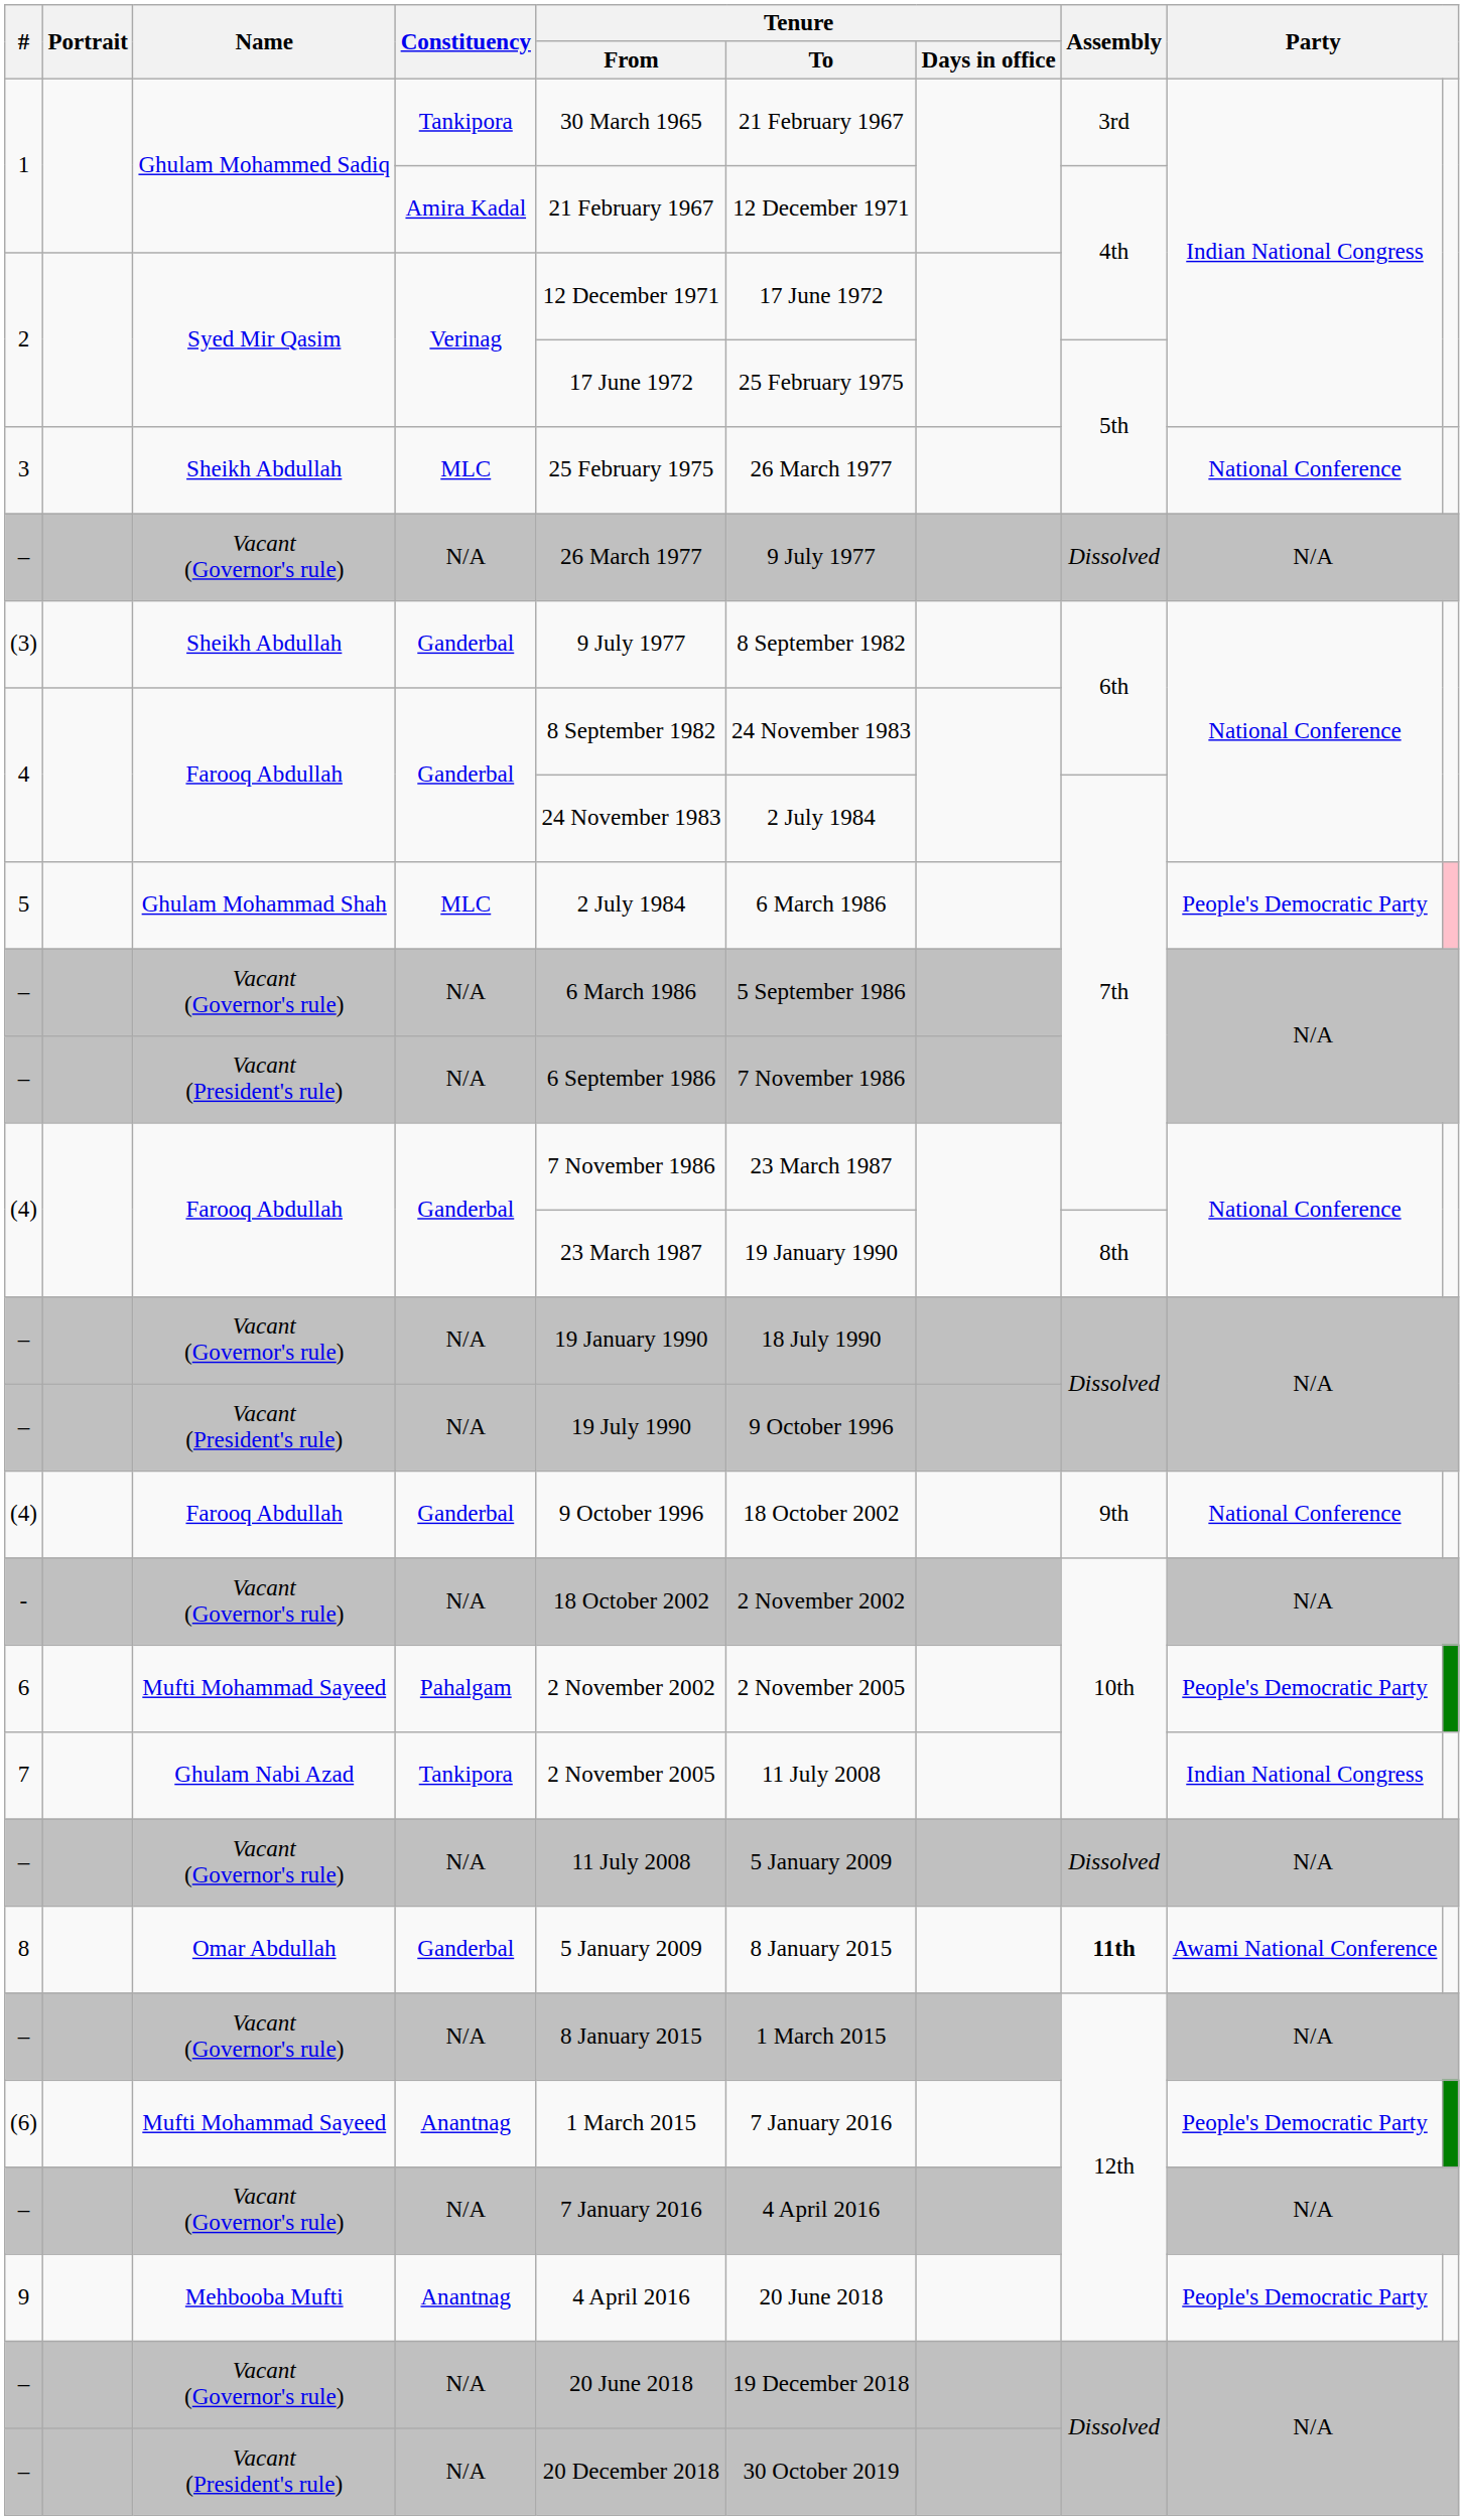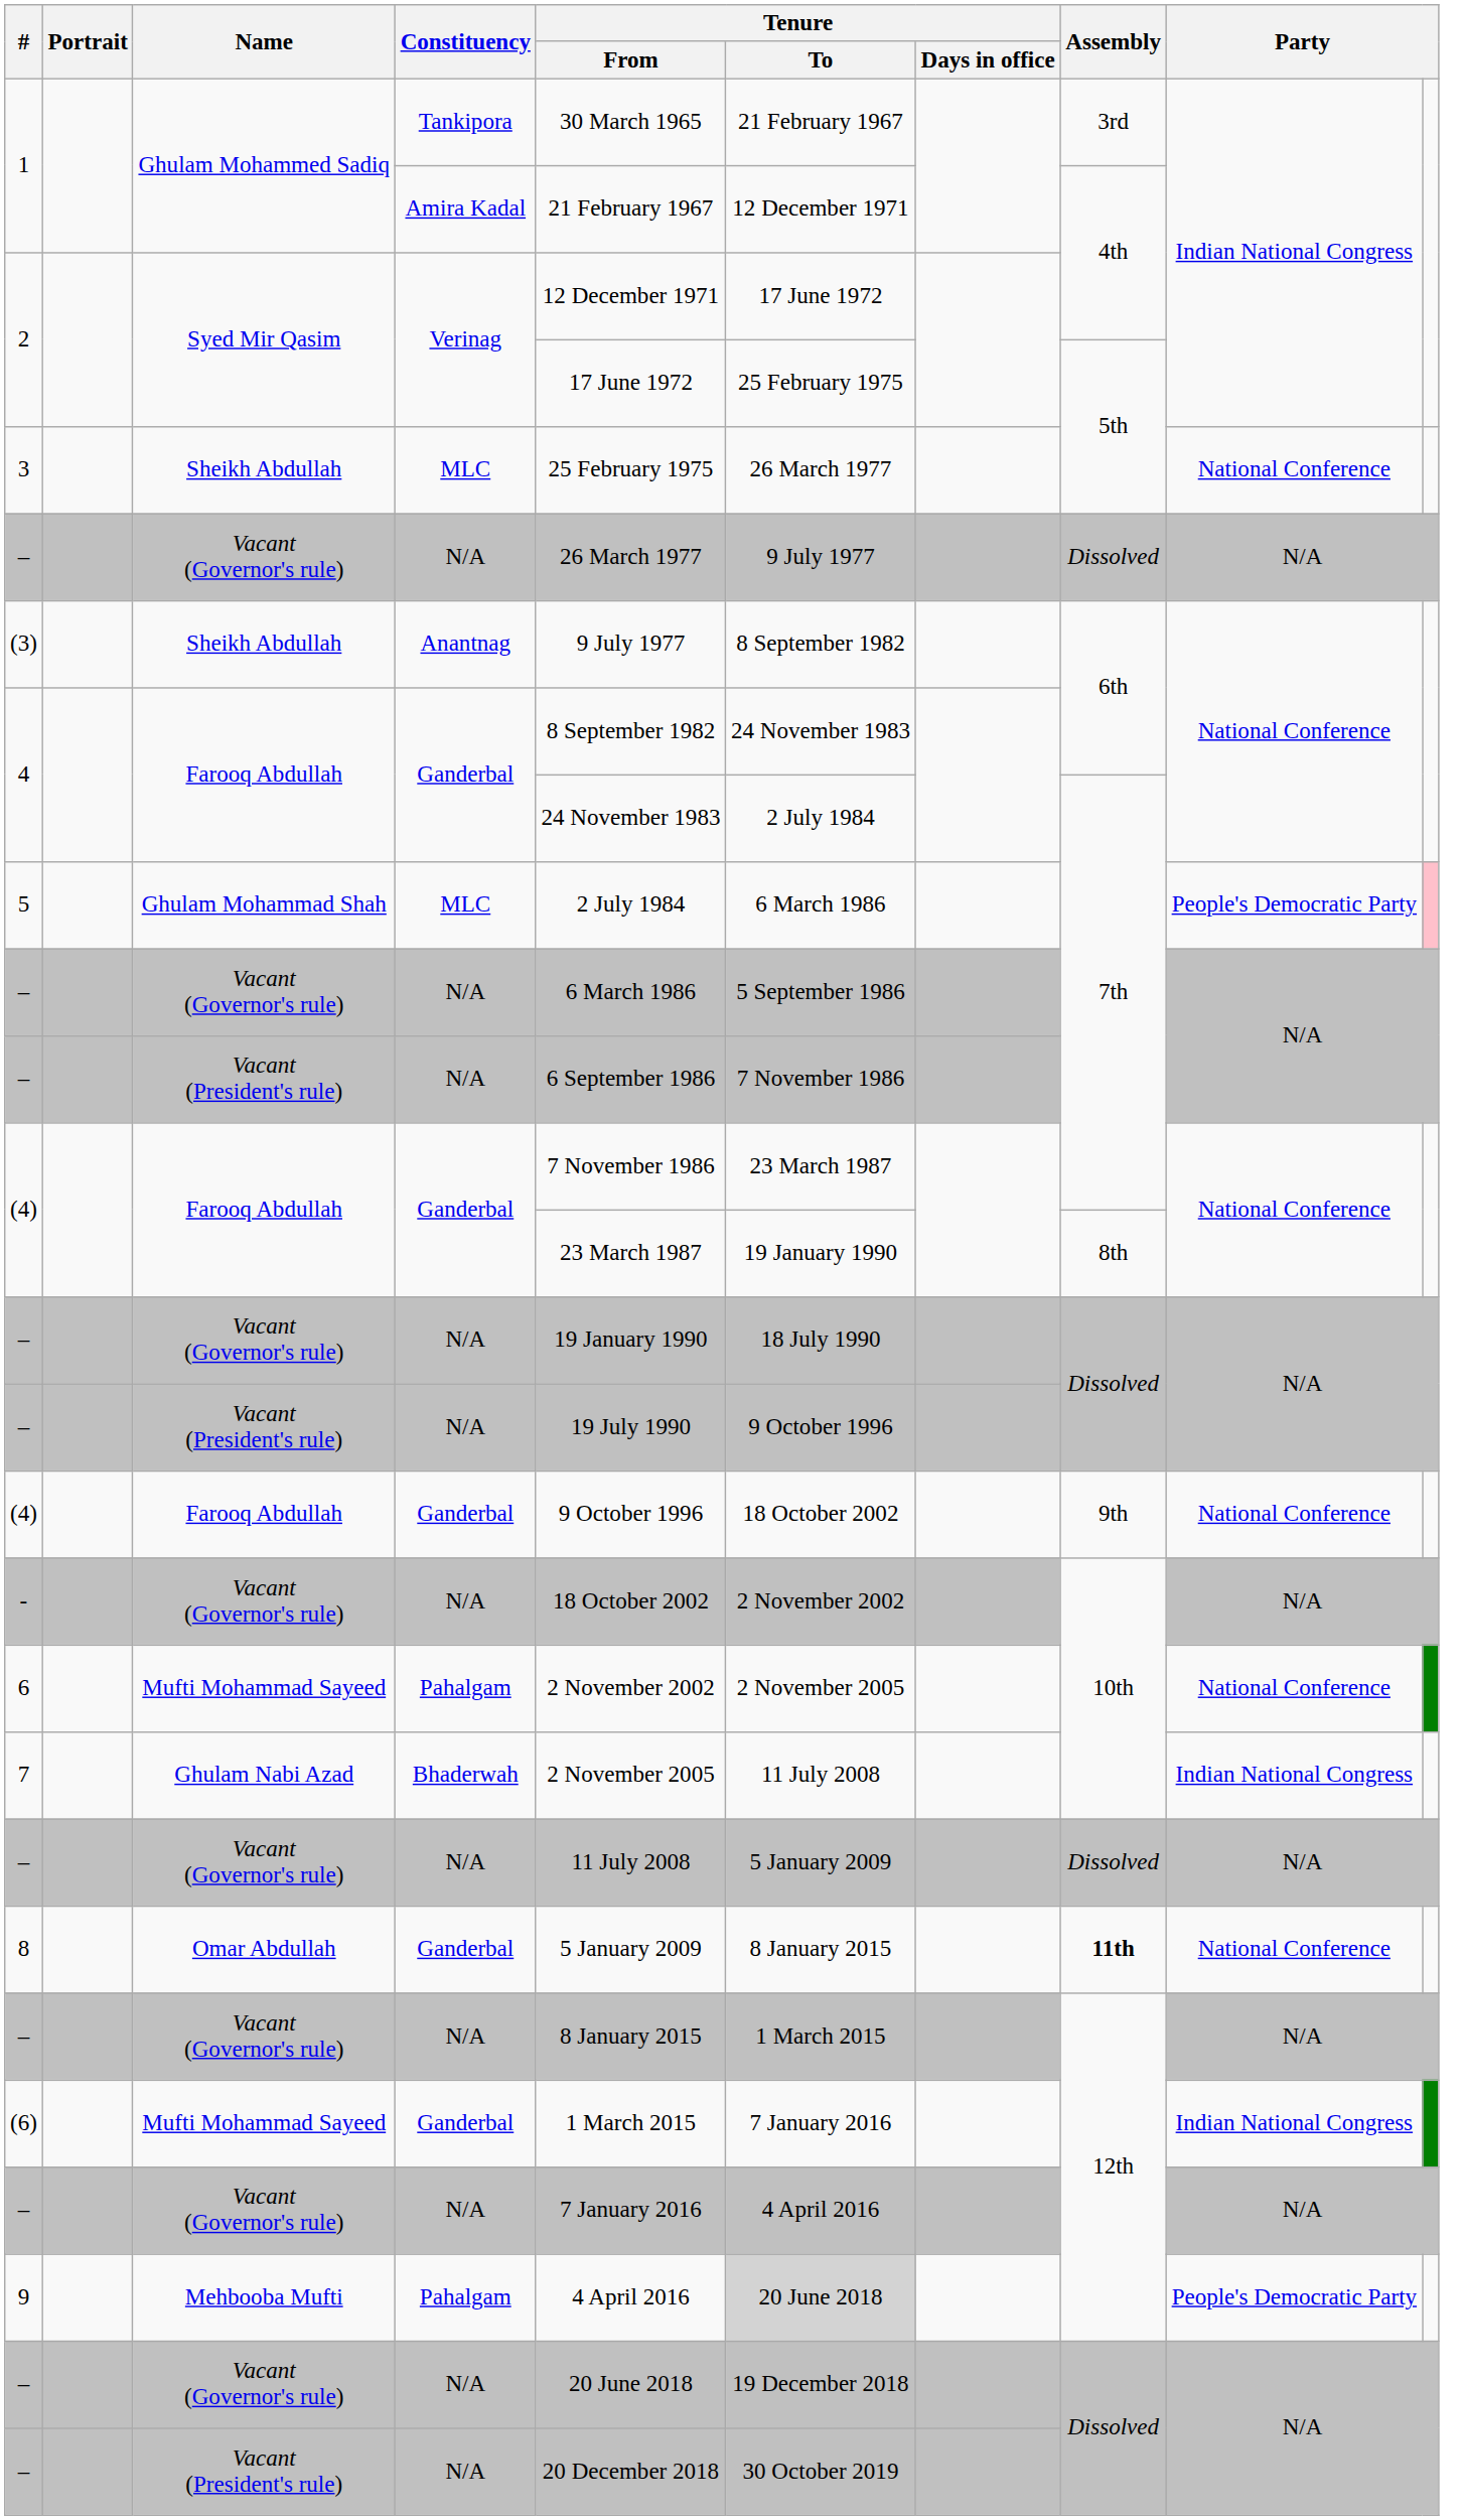(3) | Constituency: Ganderbal -> Anantnag
6 | column 9: People's Democratic Party -> National Conference
7 | Constituency: Tankipora -> Bhaderwah
8 | column 9: Awami National Conference -> National Conference
(6) | Constituency: Anantnag -> Ganderbal
(6) | column 9: People's Democratic Party -> Indian National Congress
9 | Constituency: Anantnag -> Pahalgam
9 | Tenure / To: no background -> lightgrey background
